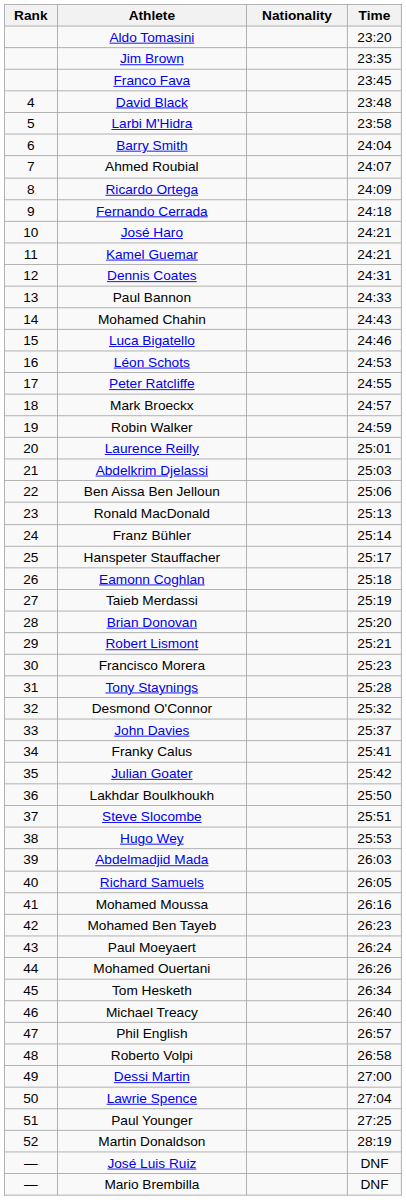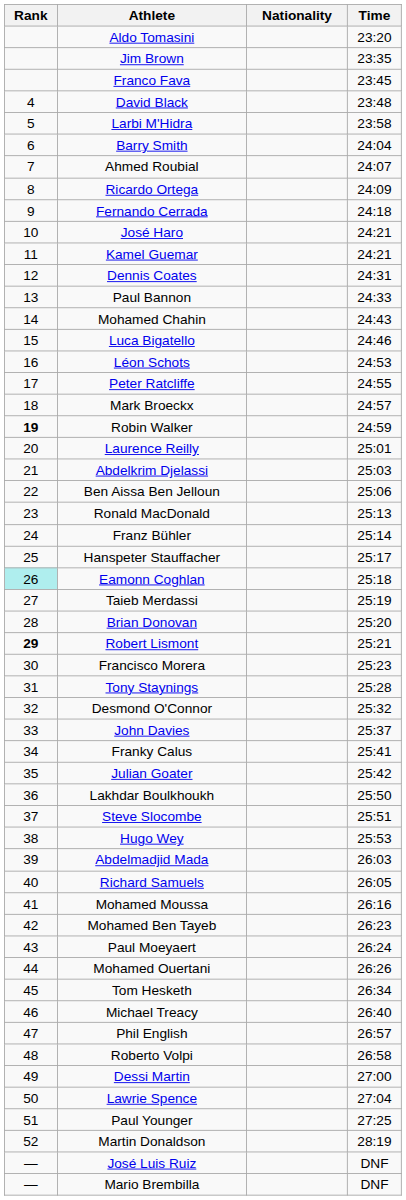Robin Walker | Rank: normal -> bold
Eamonn Coghlan | Rank: no background -> paleturquoise background
Robert Lismont | Rank: normal -> bold
